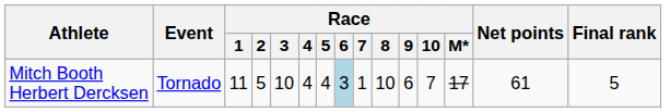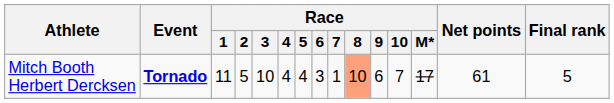Mitch Booth Herbert Dercksen | Event: normal -> bold
Mitch Booth Herbert Dercksen | Race / 6: lightblue background -> no background
Mitch Booth Herbert Dercksen | Race / 8: no background -> lightsalmon background
